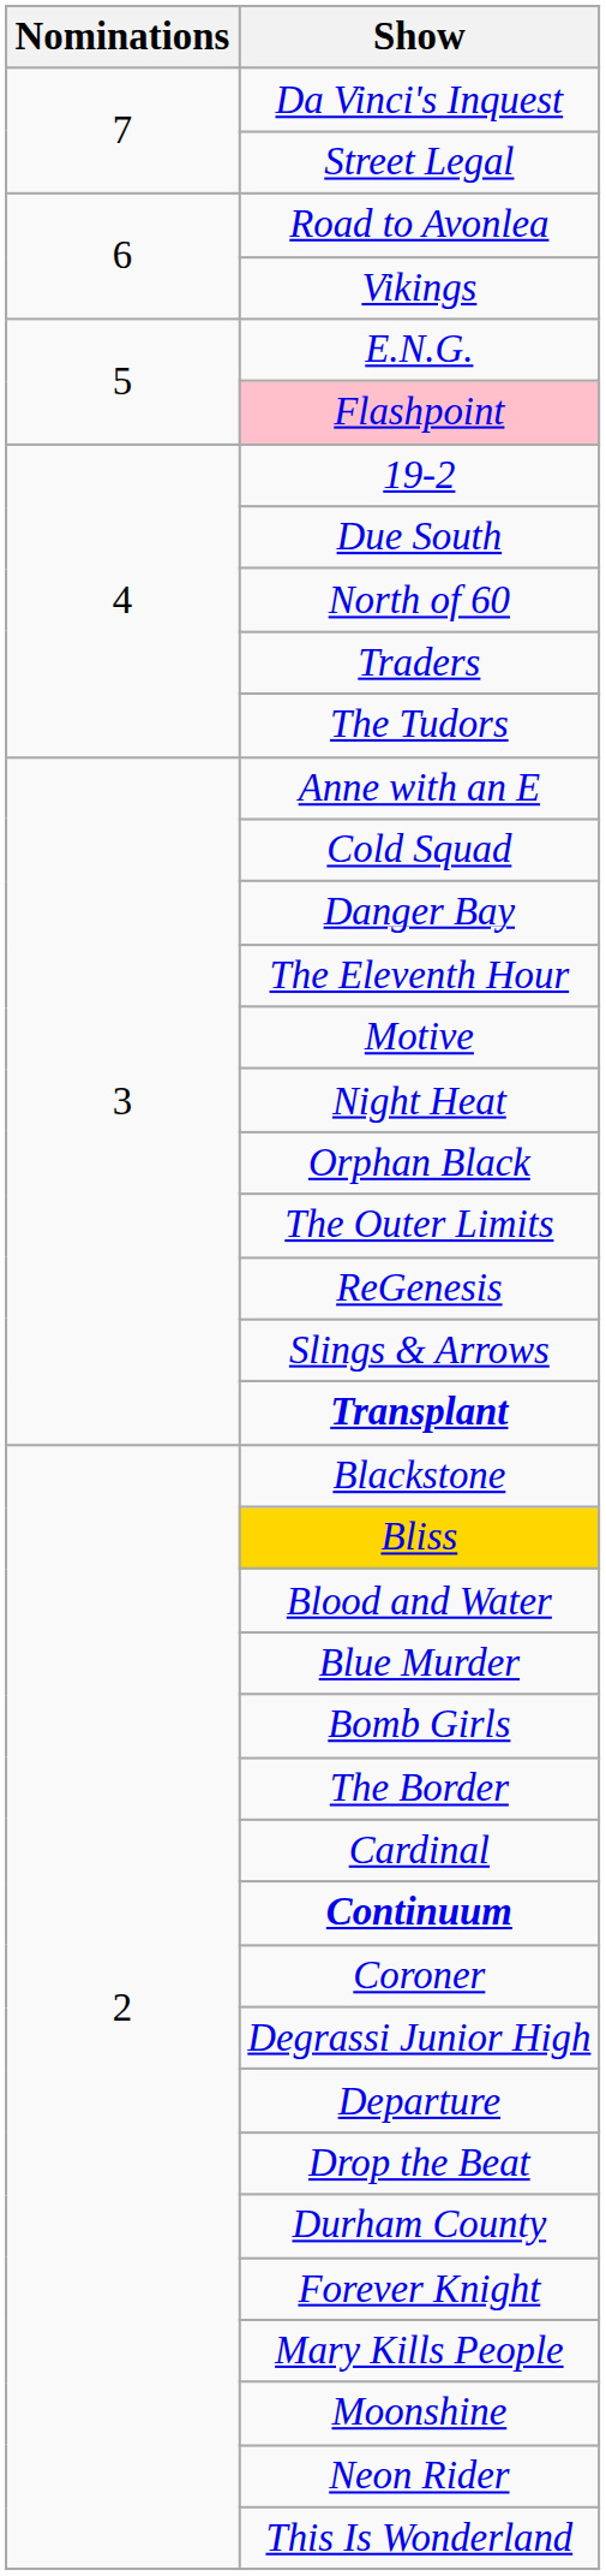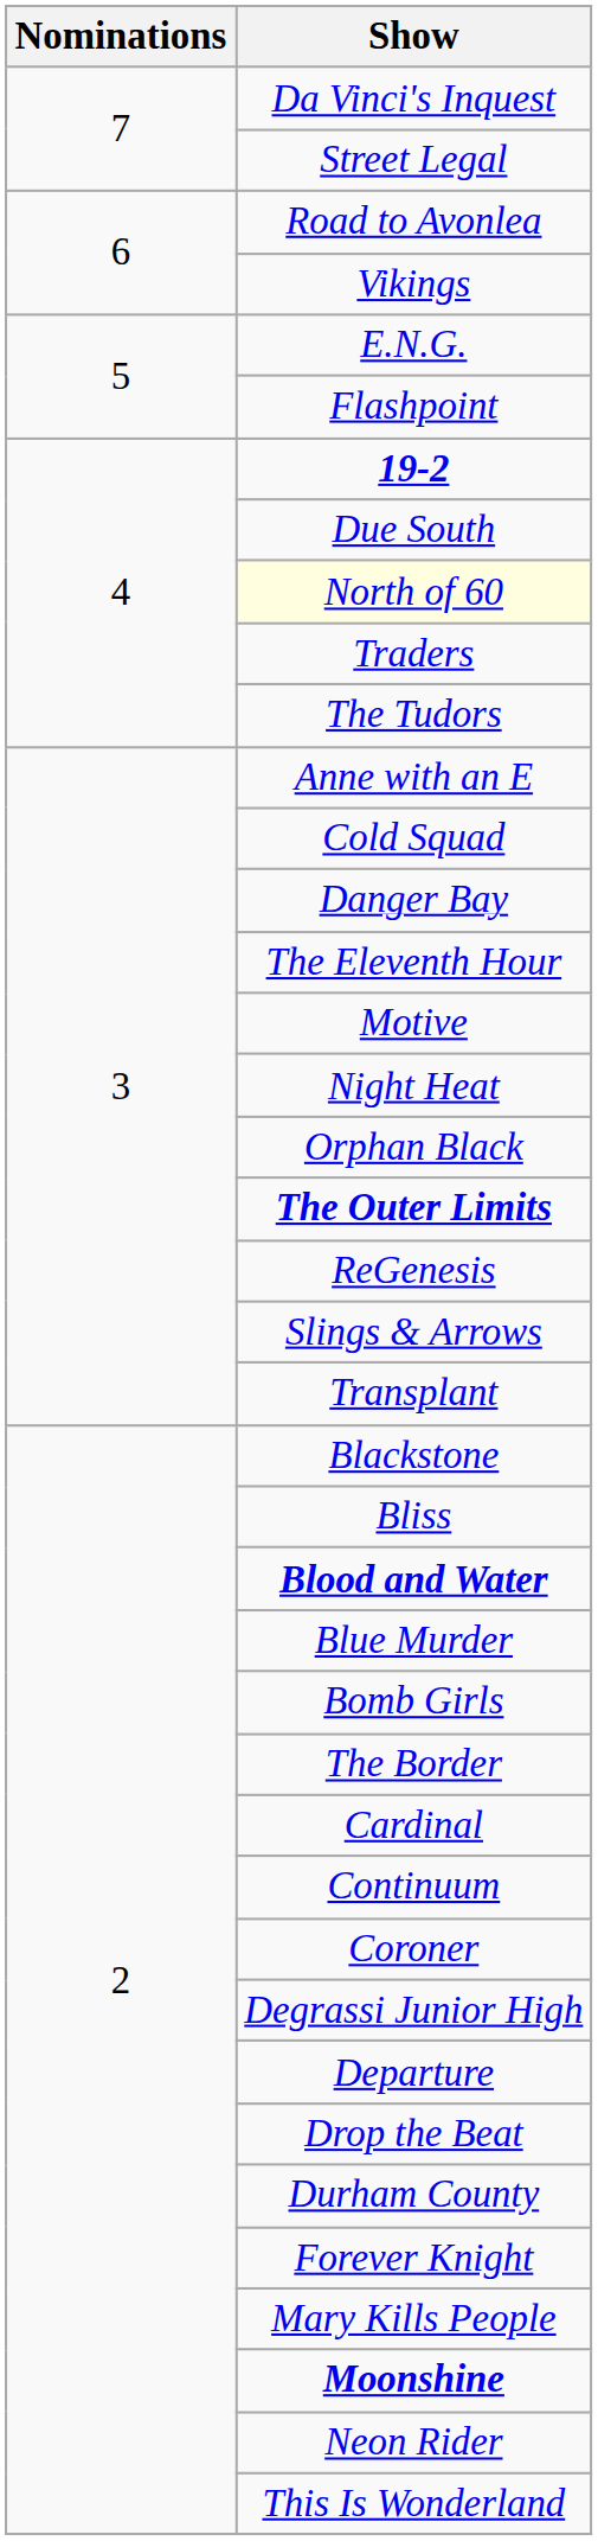Flashpoint | Show: pink background -> no background
19-2 | Show: normal -> bold
North of 60 | Show: no background -> lightyellow background
The Outer Limits | Show: normal -> bold
Transplant | Show: bold -> normal
Bliss | Show: gold background -> no background
Blood and Water | Show: normal -> bold
Continuum | Show: bold -> normal
Moonshine | Show: normal -> bold
